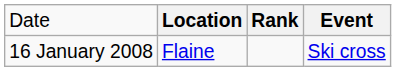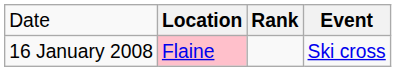16 January 2008 | column 2: no background -> pink background
